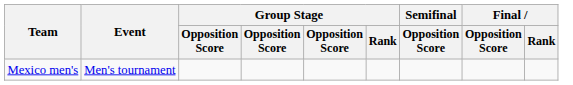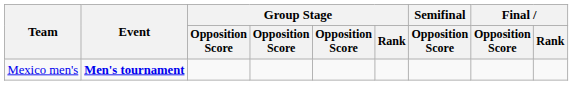Mexico men's | Event: normal -> bold
